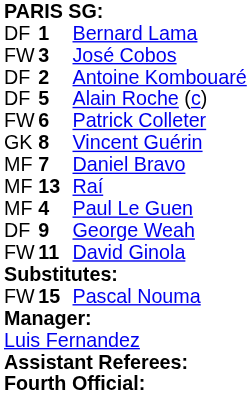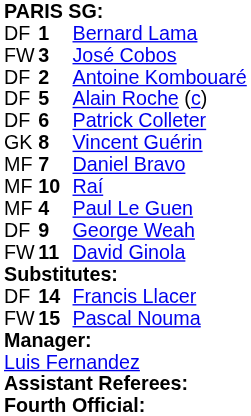Patrick Colleter | column 1: FW -> DF
Raí | column 2: 13 -> 10
+ row: DF | 14 | Francis Llacer
